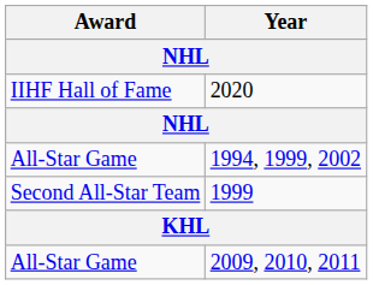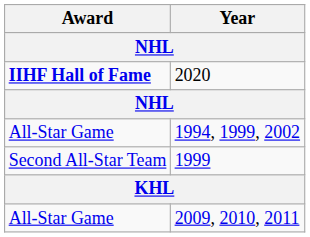2020 | Award: normal -> bold
